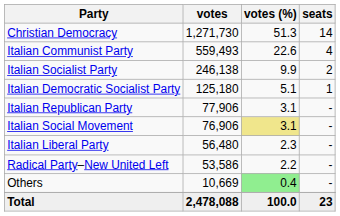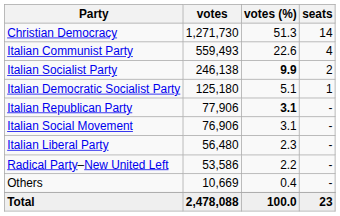Italian Socialist Party | votes (%): normal -> bold
Italian Republican Party | votes (%): normal -> bold
Italian Social Movement | votes (%): khaki background -> no background
Others | votes (%): lightgreen background -> no background
